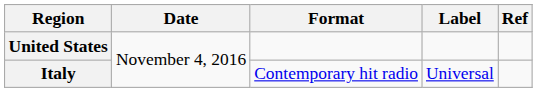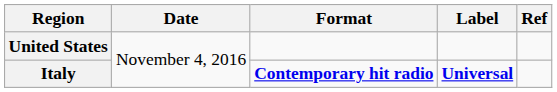Italy | Format: normal -> bold
Italy | Label: normal -> bold
